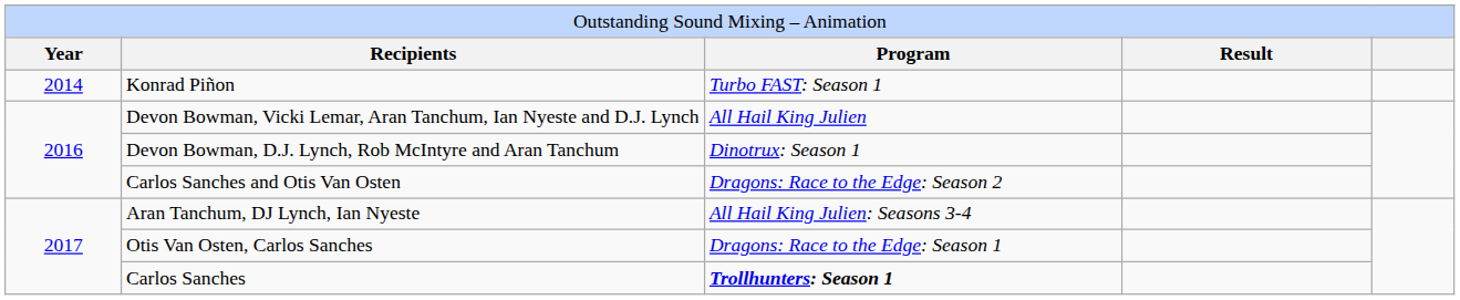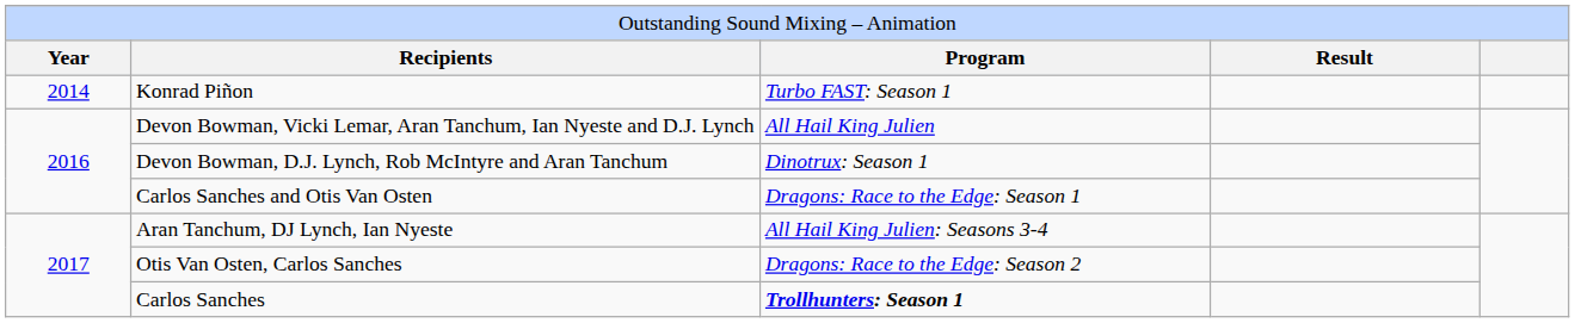Carlos Sanches and Otis Van Osten | column 3: Dragons: Race to the Edge: Season 2 -> Dragons: Race to the Edge: Season 1
Otis Van Osten, Carlos Sanches | column 3: Dragons: Race to the Edge: Season 1 -> Dragons: Race to the Edge: Season 2
